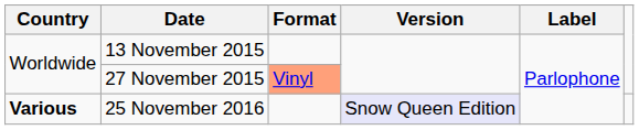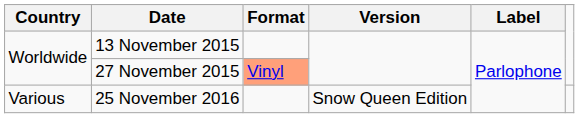25 November 2016 | Country: bold -> normal
25 November 2016 | Version: lavender background -> no background
